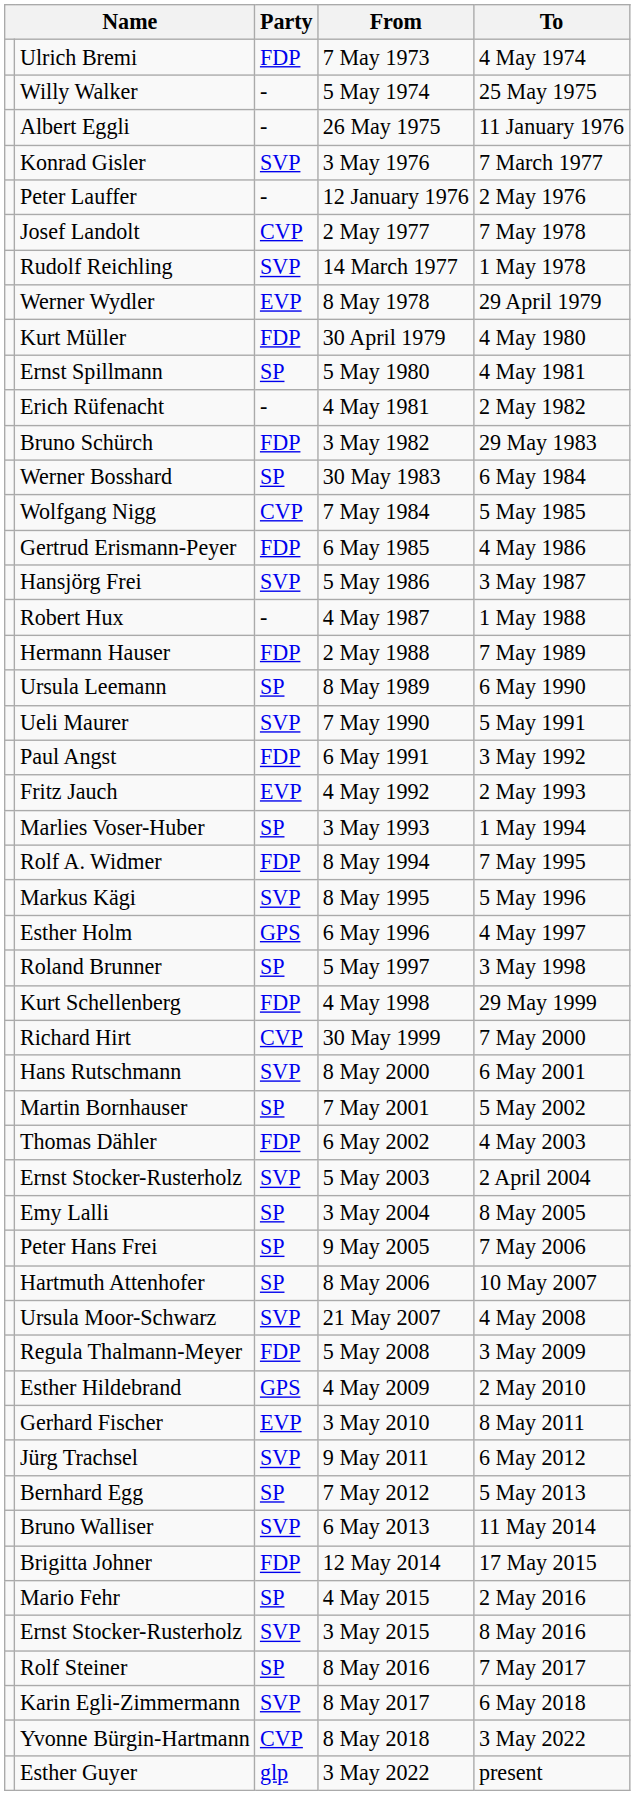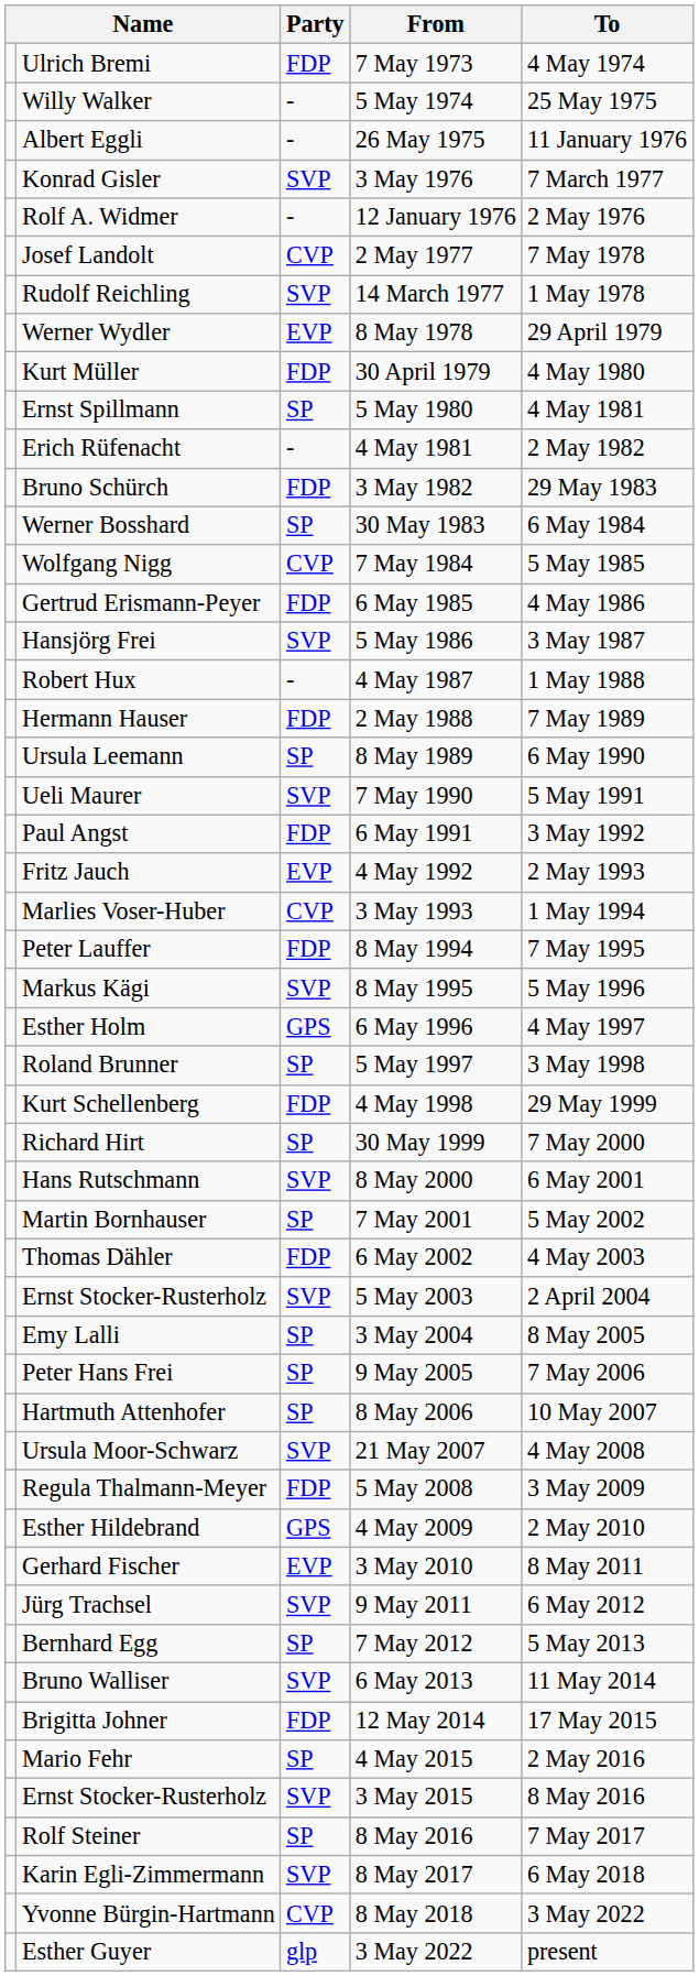12 January 1976 | column 2: Peter Lauffer -> Rolf A. Widmer
3 May 1993 | Party: SP -> CVP
8 May 1994 | column 2: Rolf A. Widmer -> Peter Lauffer
30 May 1999 | Party: CVP -> SP
